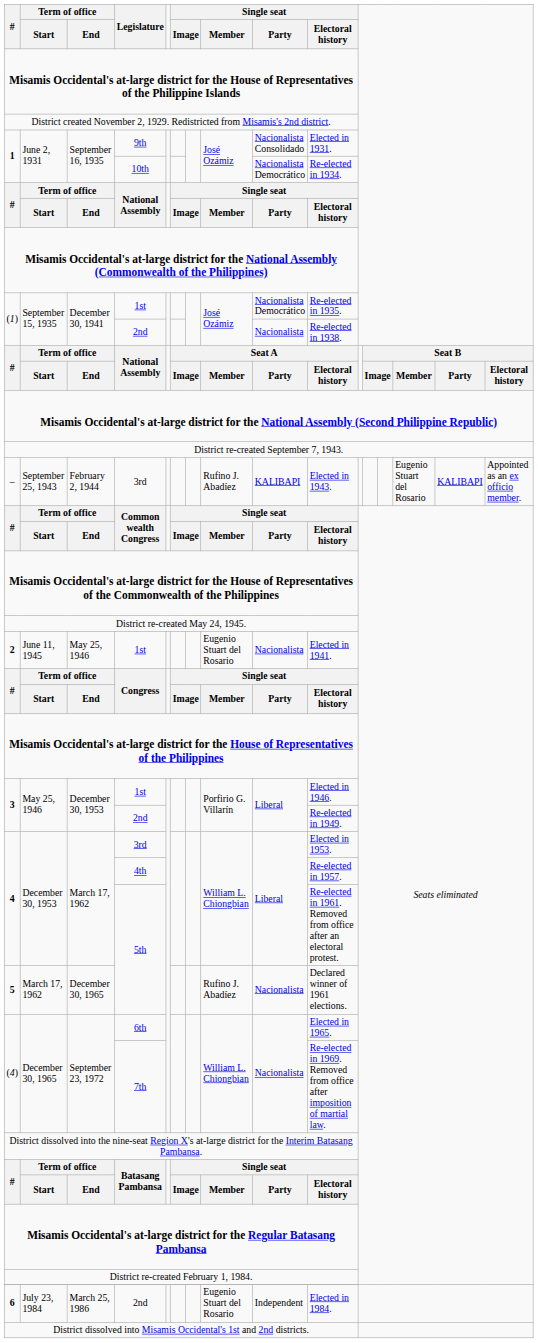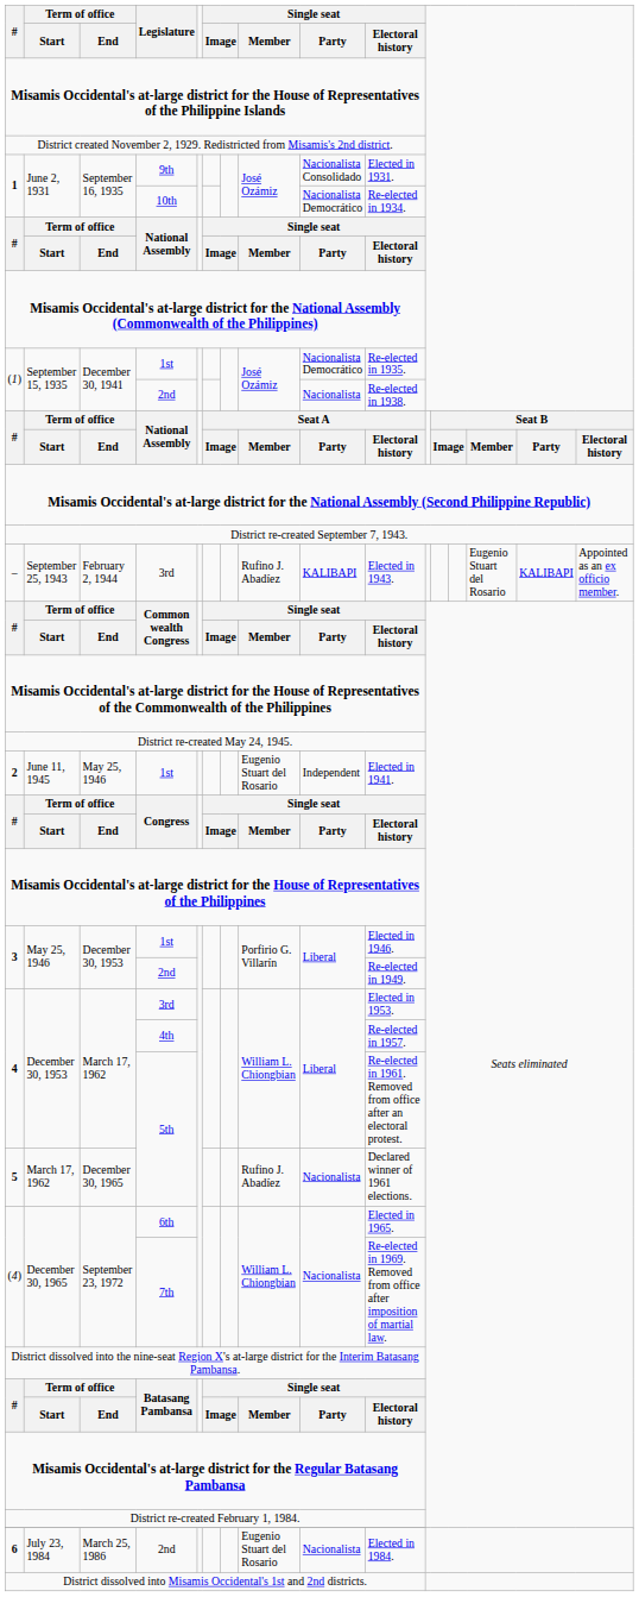2 / 1st | Single seat / Party: Nacionalista -> Independent
6 / 2nd | Single seat / Party: Independent -> Nacionalista
